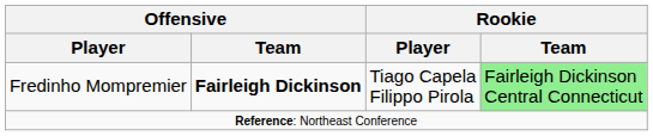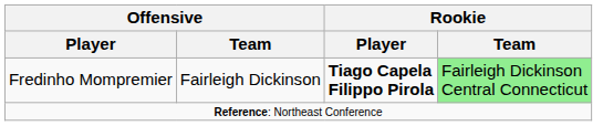Fredinho Mompremier | Offensive / Team: bold -> normal
Fredinho Mompremier | Rookie / Player: normal -> bold
